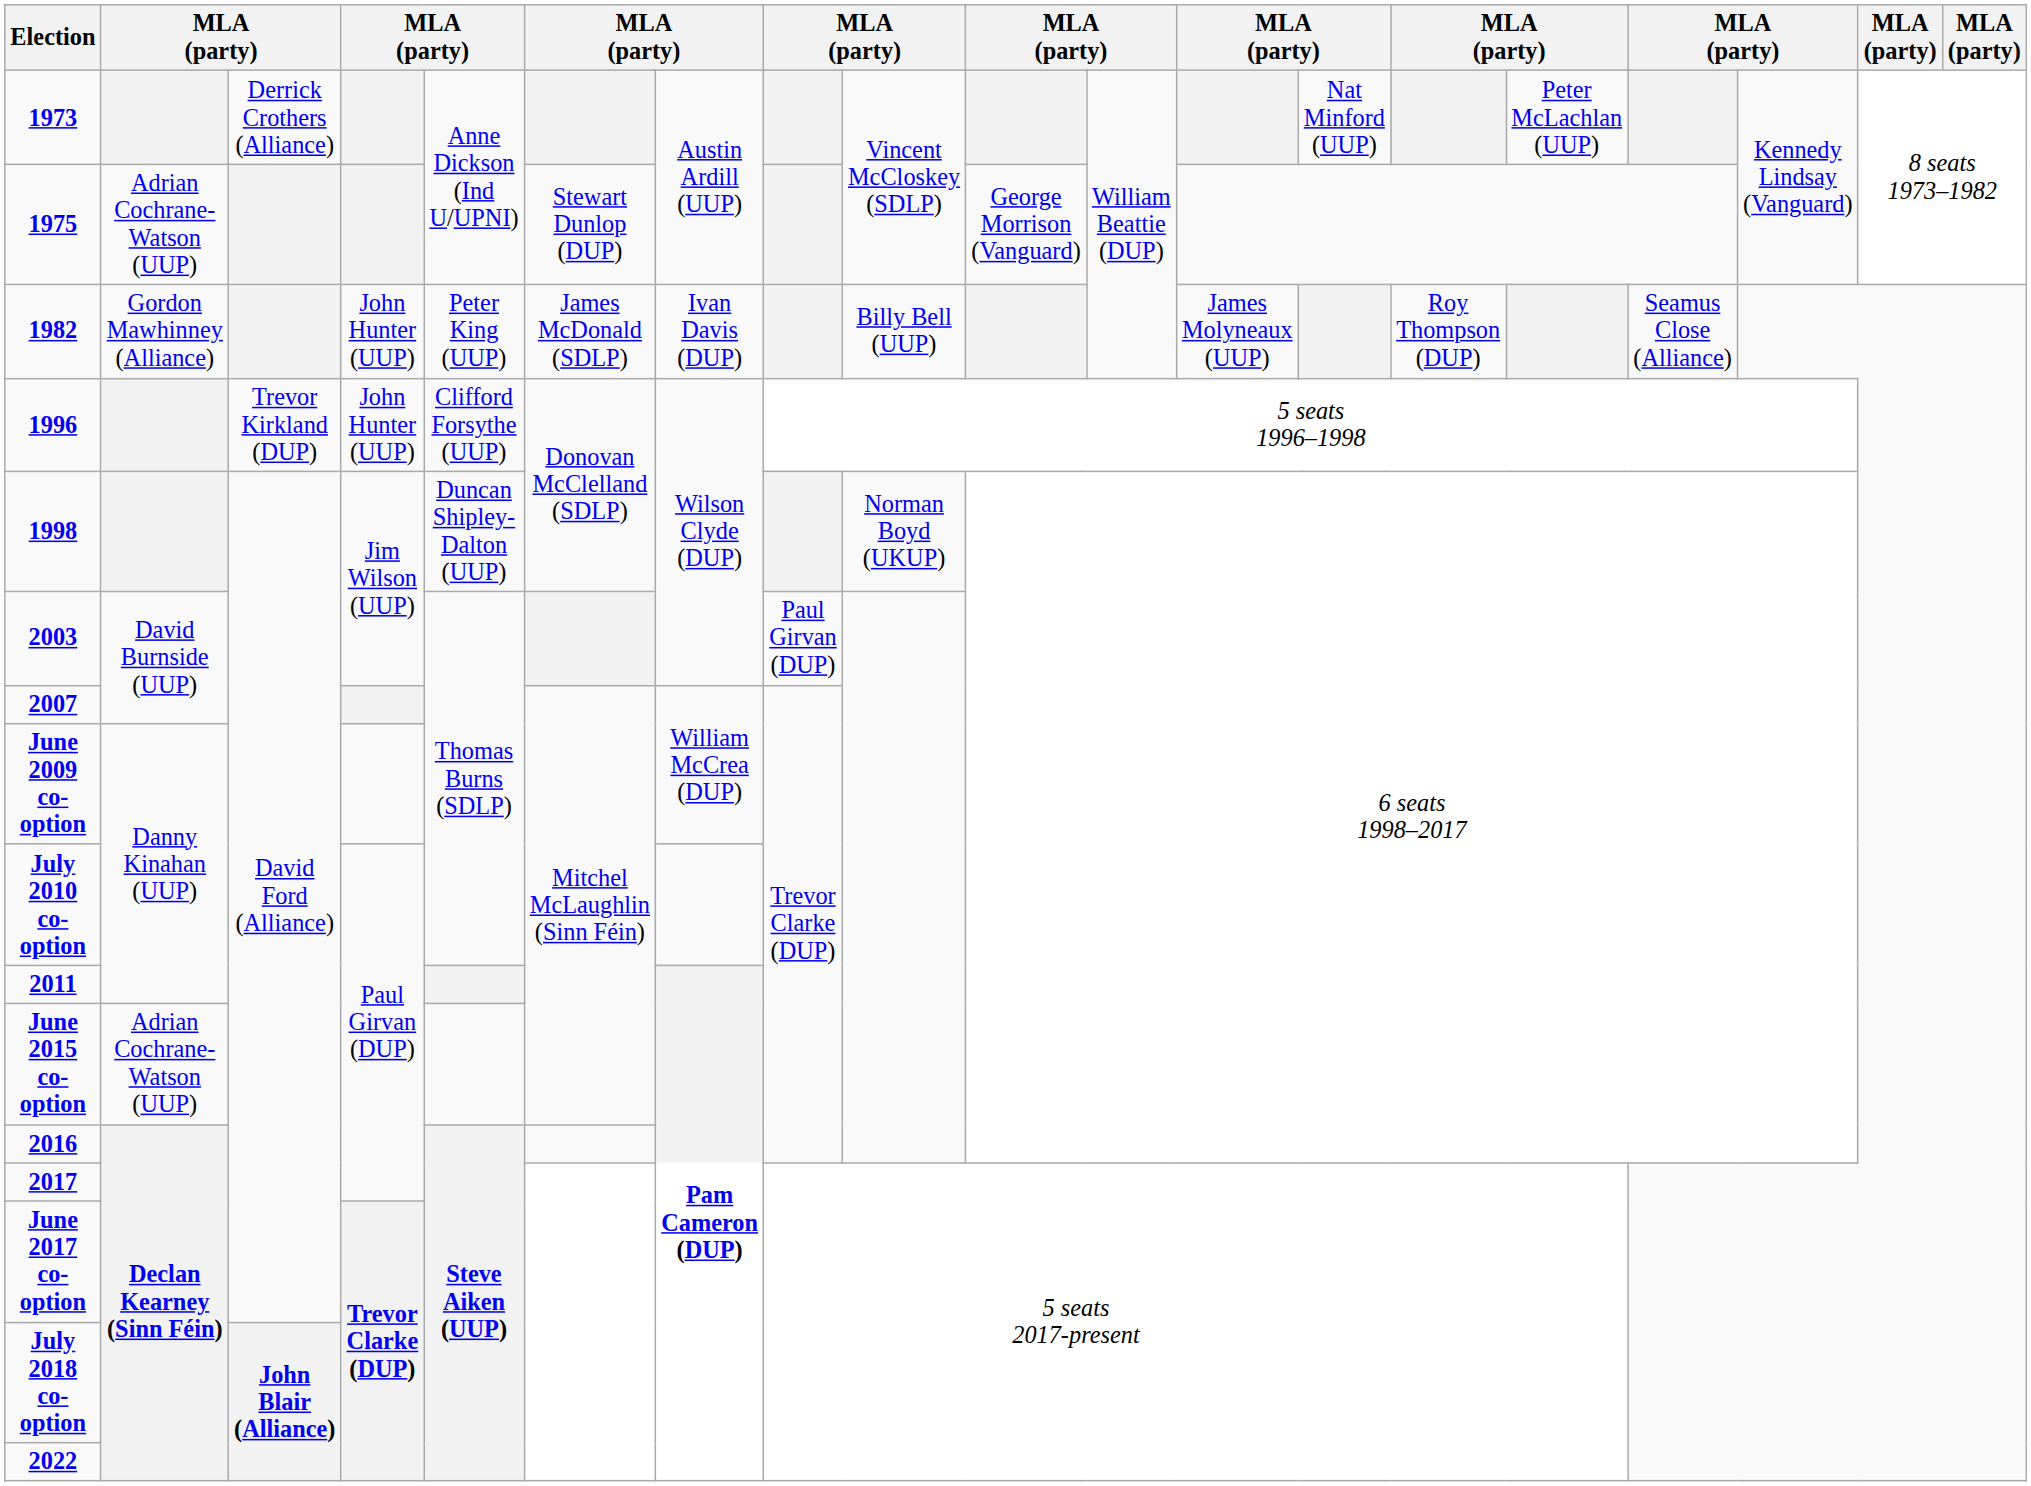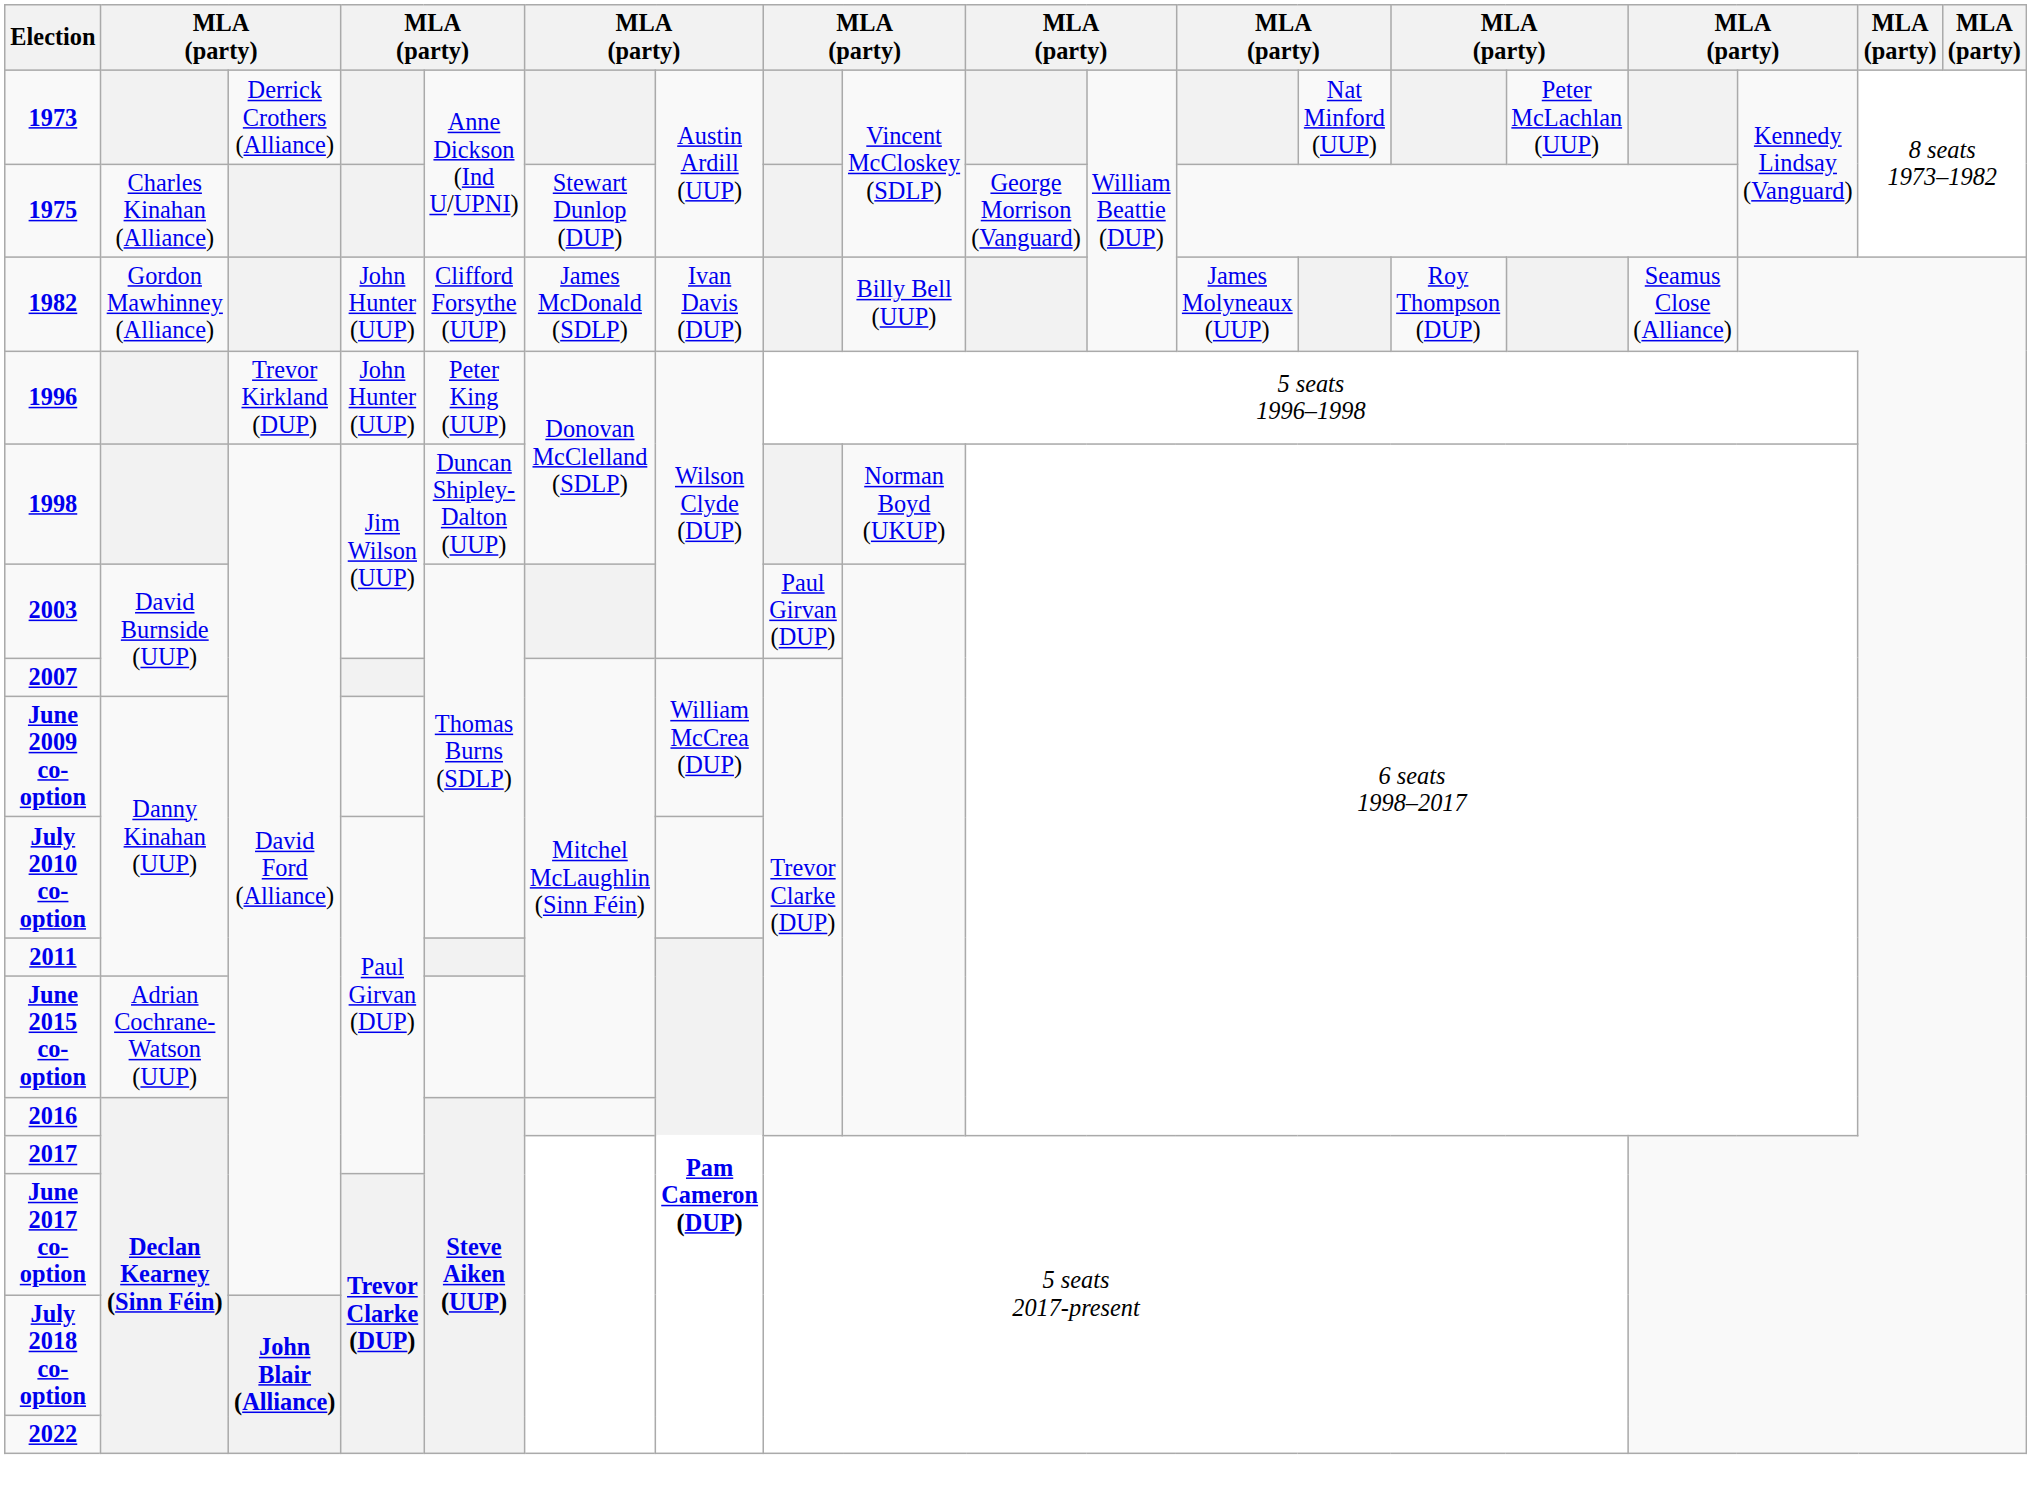1975 | column 2: Adrian Cochrane-Watson (UUP) -> Charles Kinahan (Alliance)
1982 | column 5: Peter King (UUP) -> Clifford Forsythe (UUP)
1996 | column 5: Clifford Forsythe (UUP) -> Peter King (UUP)
